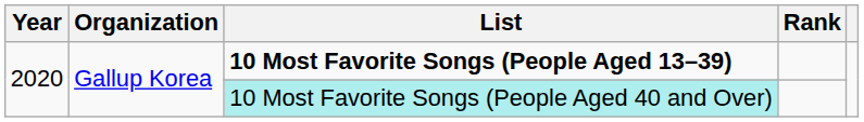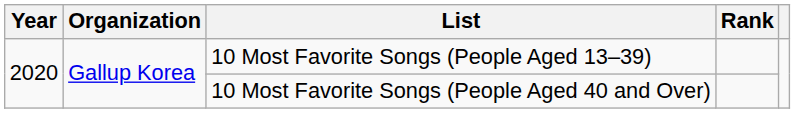10 Most Favorite Songs (People Aged 13–39) | List: bold -> normal
10 Most Favorite Songs (People Aged 40 and Over) | List: paleturquoise background -> no background
